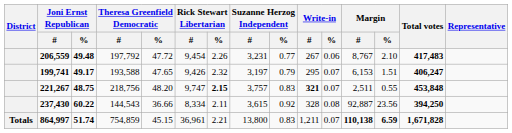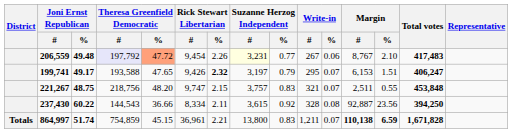206,559 | Theresa Greenfield Democratic / #: no background -> lavender background
206,559 | Theresa Greenfield Democratic / %: no background -> lightsalmon background
206,559 | Suzanne Herzog Independent / #: no background -> lightyellow background
199,741 | Rick Stewart Libertarian / %: normal -> bold
221,267 | Rick Stewart Libertarian / %: bold -> normal
221,267 | Write-in / #: bold -> normal
